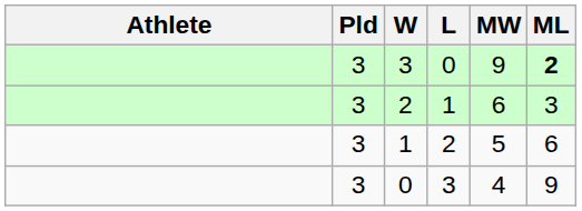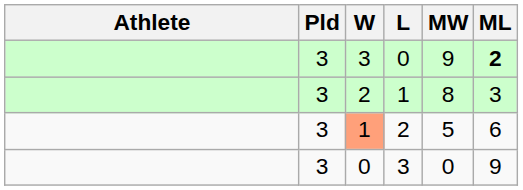row 3 | MW: 6 -> 8
row 4 | W: no background -> lightsalmon background
row 5 | MW: 4 -> 0
